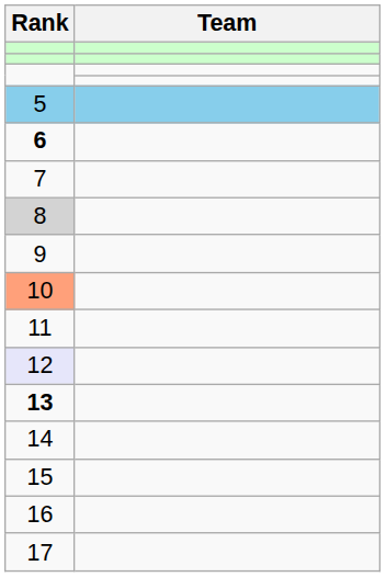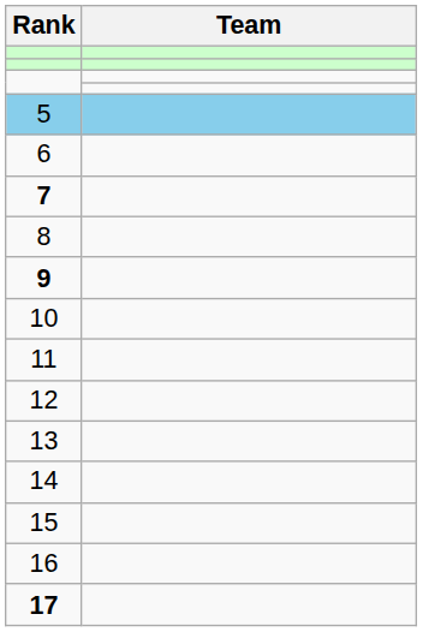row 7 | Rank: bold -> normal
row 8 | Rank: normal -> bold
row 9 | Rank: lightgrey background -> no background
row 10 | Rank: normal -> bold
row 11 | Rank: lightsalmon background -> no background
row 13 | Rank: lavender background -> no background
row 14 | Rank: bold -> normal
row 18 | Rank: normal -> bold
